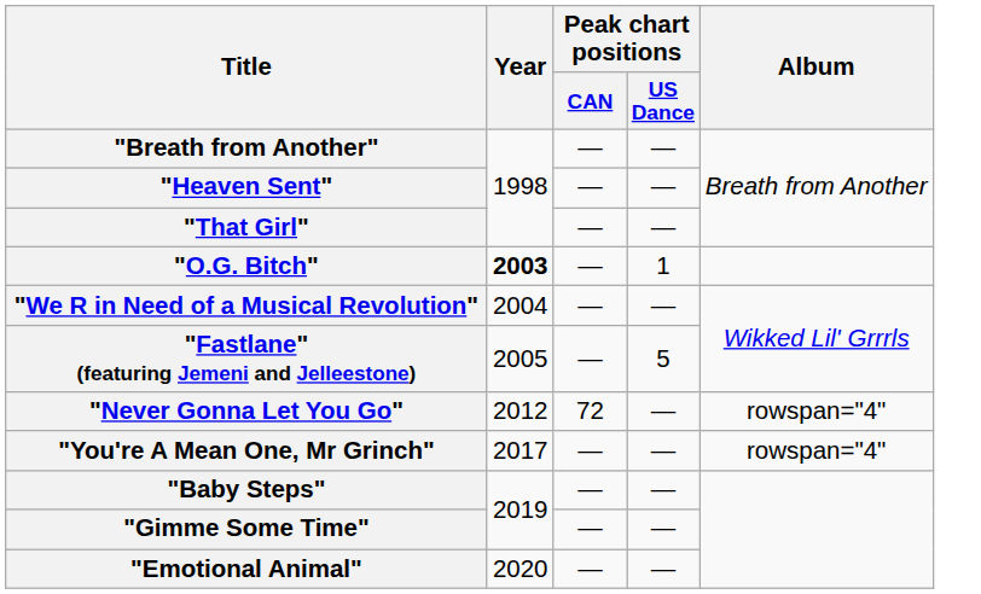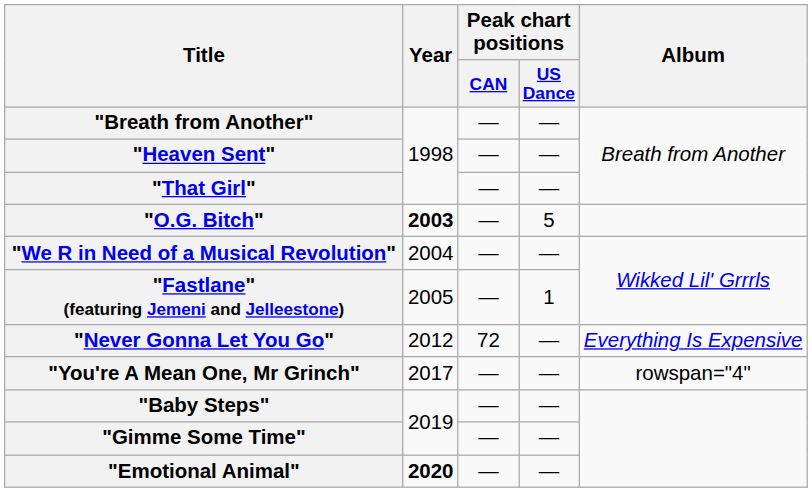"O.G. Bitch" | Peak chart positions / US Dance: 1 -> 5
"Fastlane" (featuring Jemeni and Jelleestone) | Peak chart positions / US Dance: 5 -> 1
"Never Gonna Let You Go" | Album: rowspan="4" -> Everything Is Expensive
"Emotional Animal" | Year: normal -> bold
